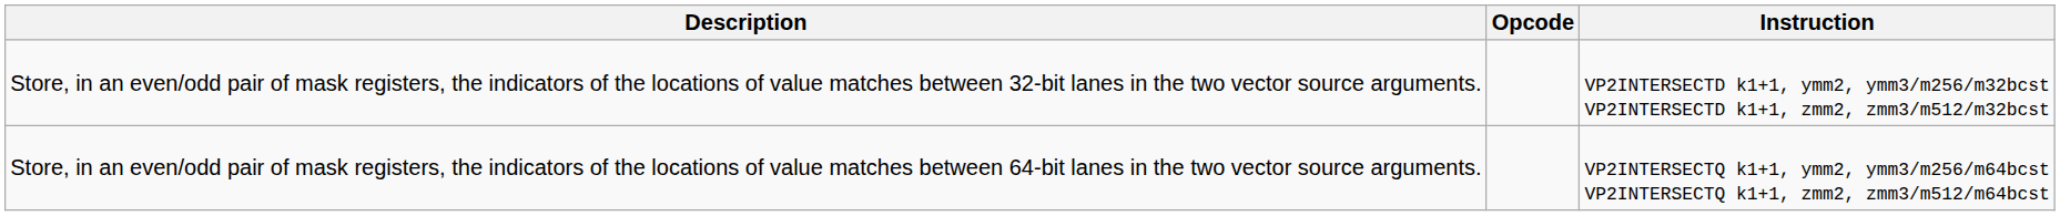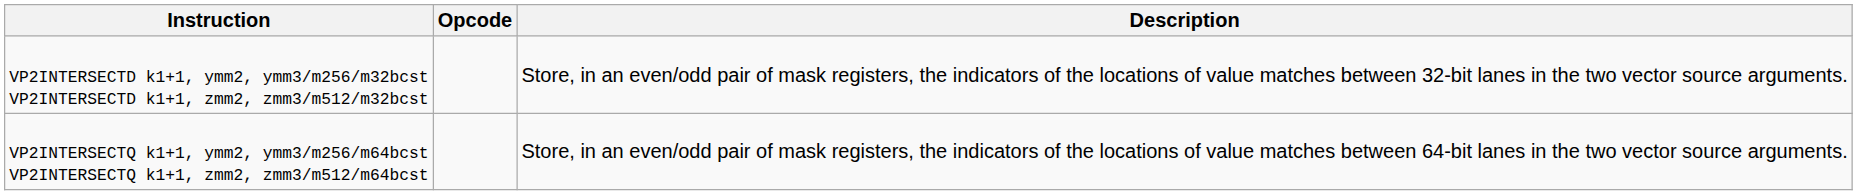columns swapped: Instruction <-> Description
